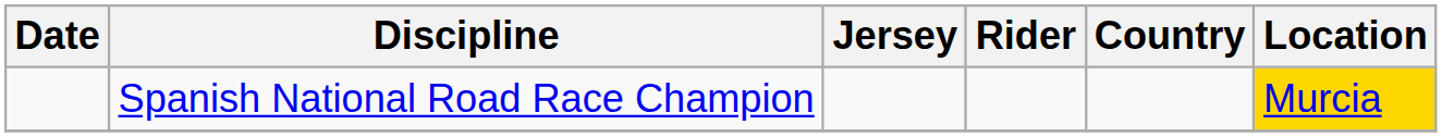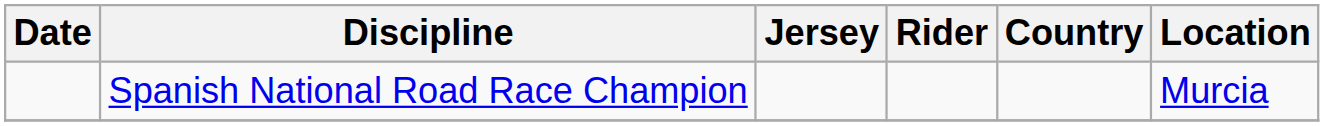Spanish National Road Race Champion | Location: gold background -> no background
